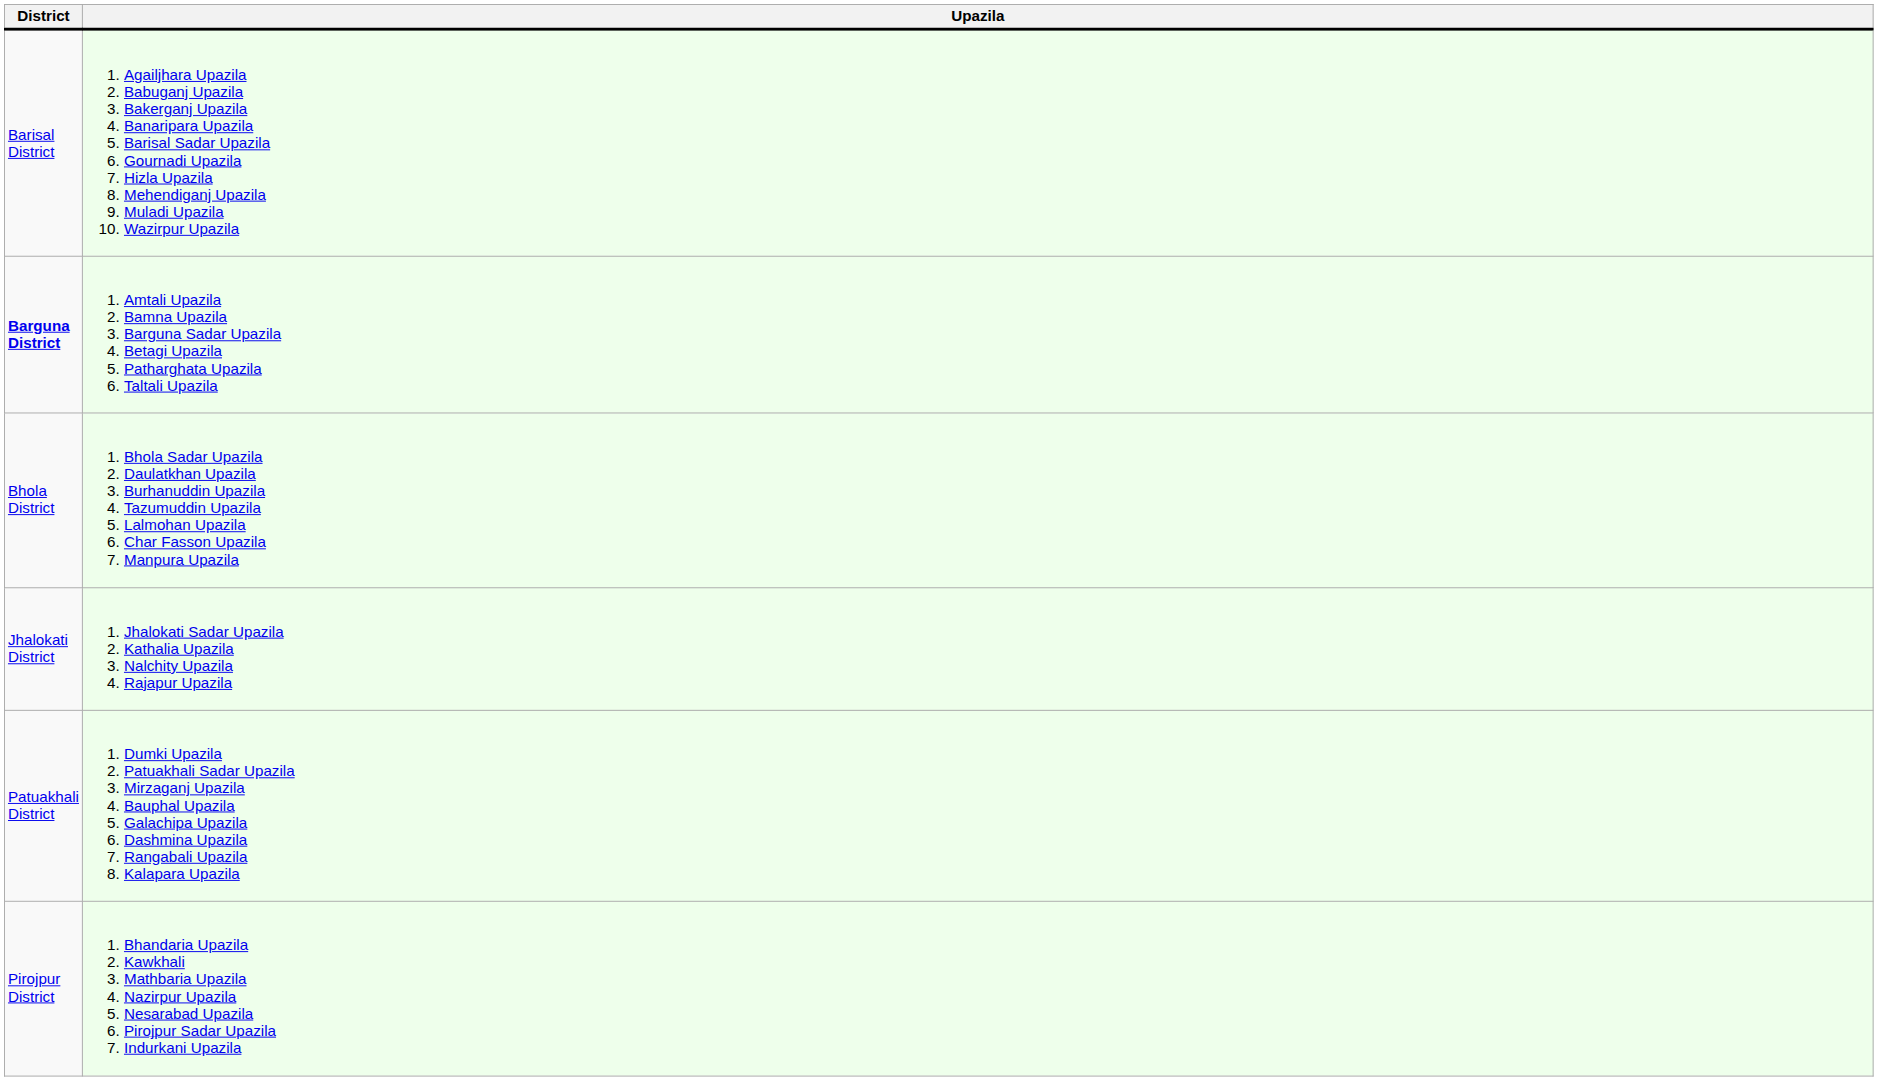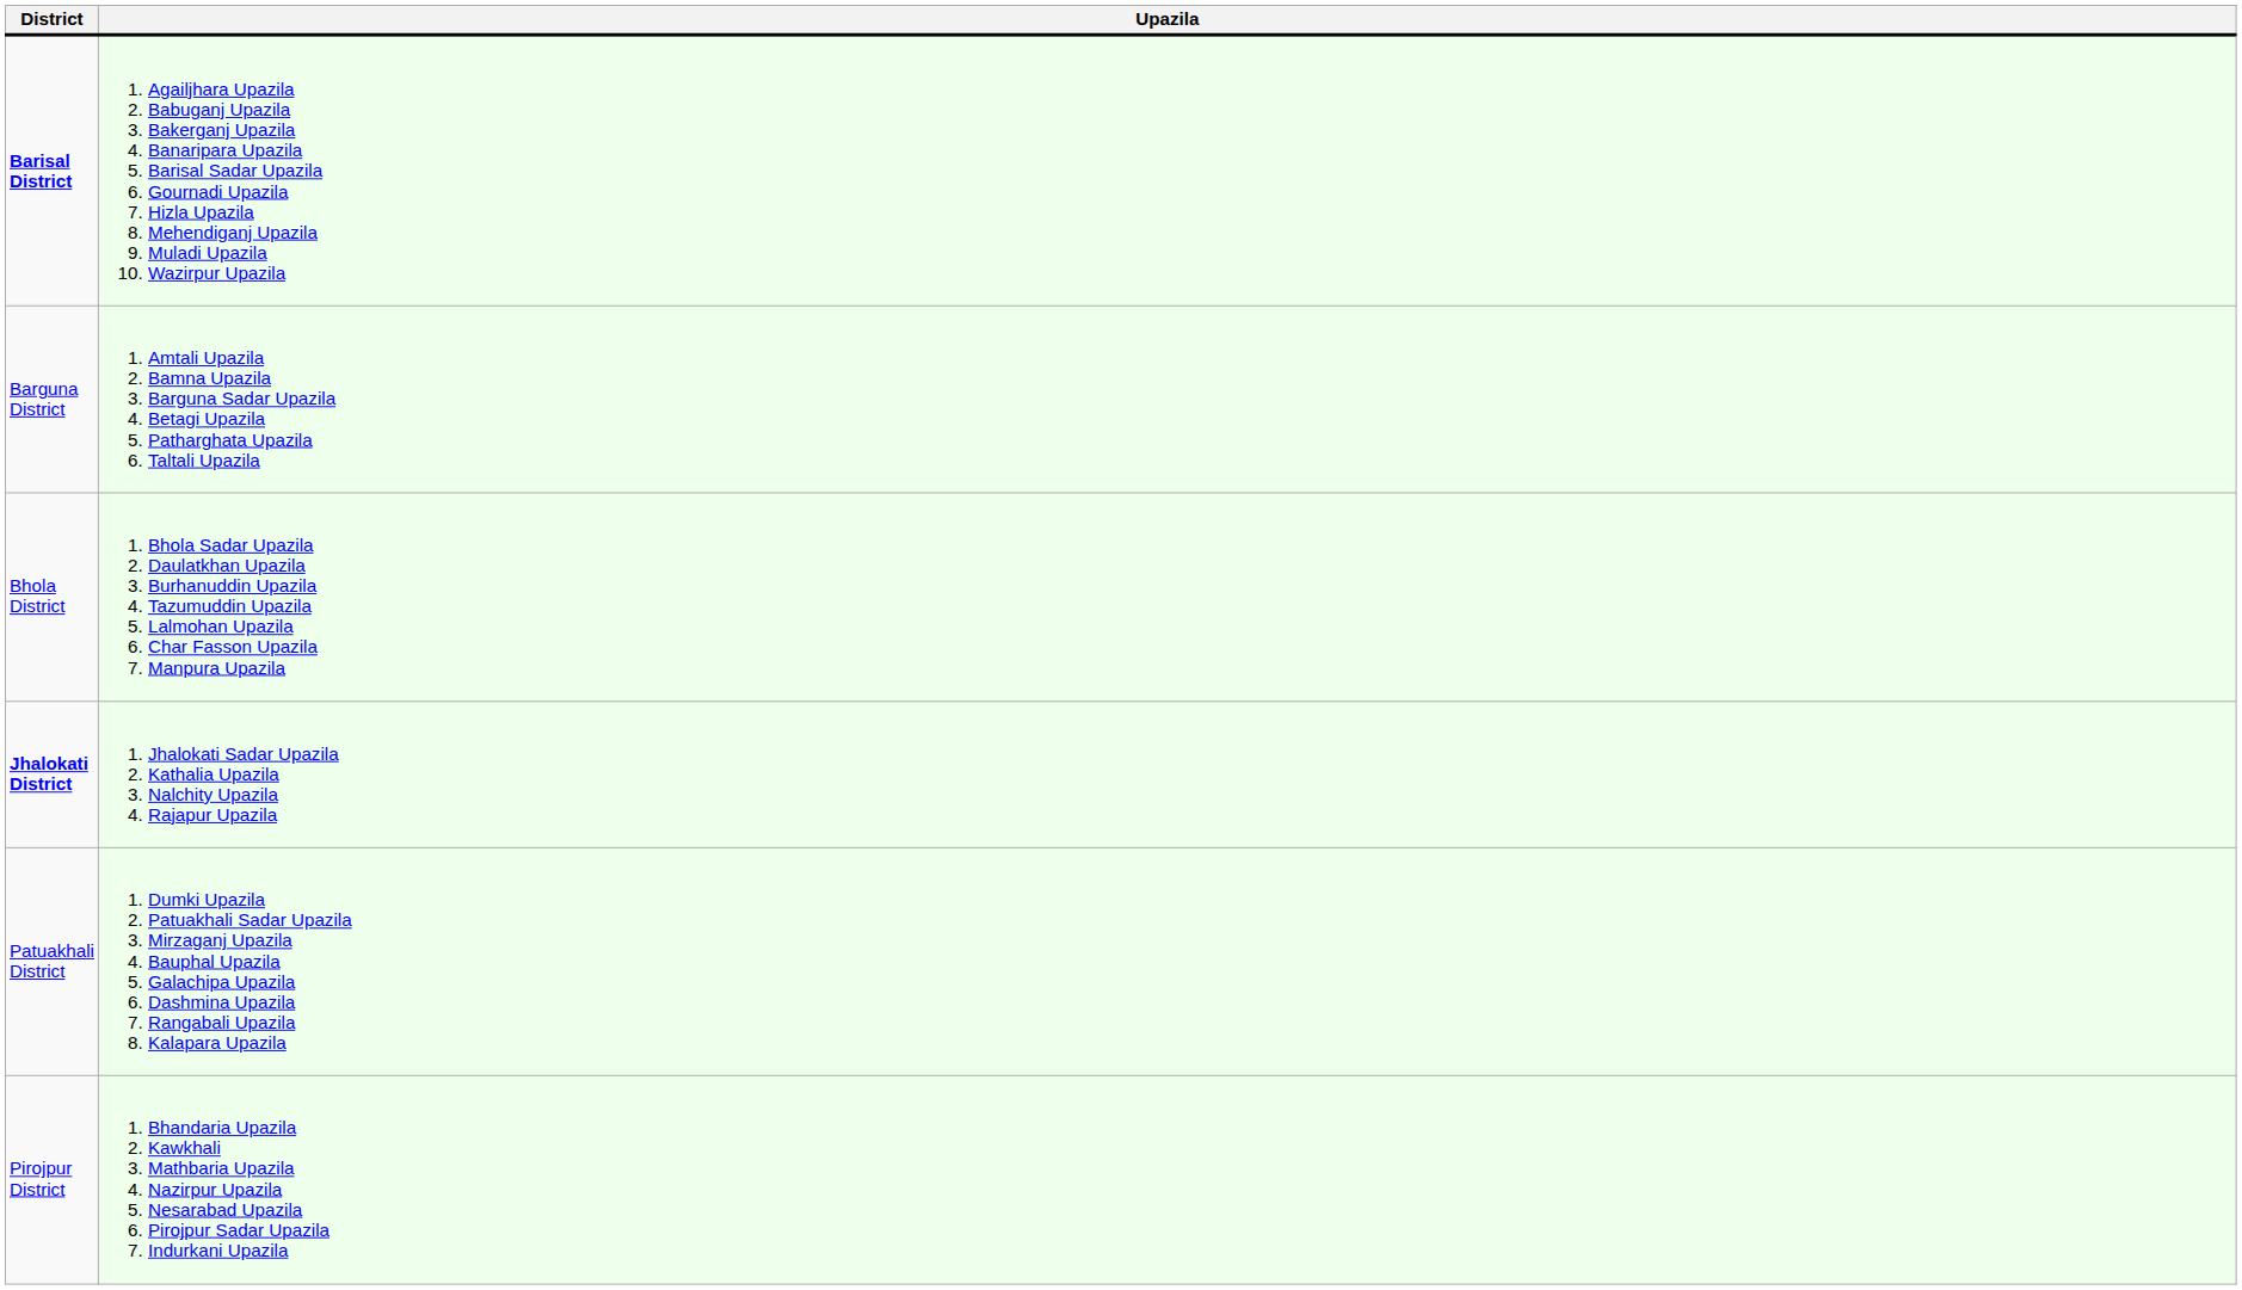Barisal District | District: normal -> bold
Barguna District | District: bold -> normal
Jhalokati District | District: normal -> bold
